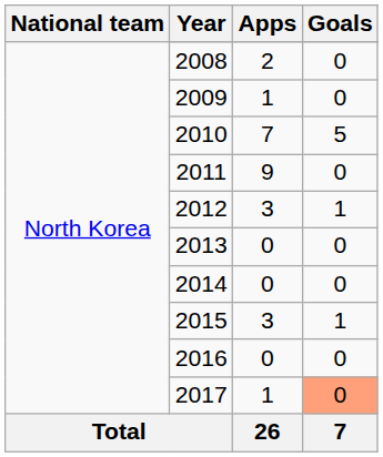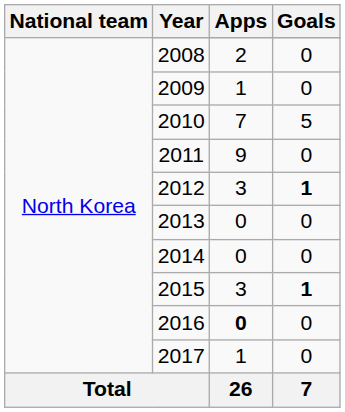2012 | Goals: normal -> bold
2015 | Goals: normal -> bold
2016 | Apps: normal -> bold
2017 | Goals: lightsalmon background -> no background
